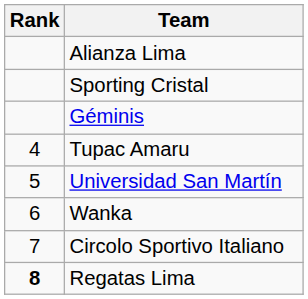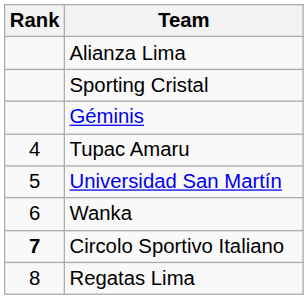Circolo Sportivo Italiano | Rank: normal -> bold
Regatas Lima | Rank: bold -> normal
